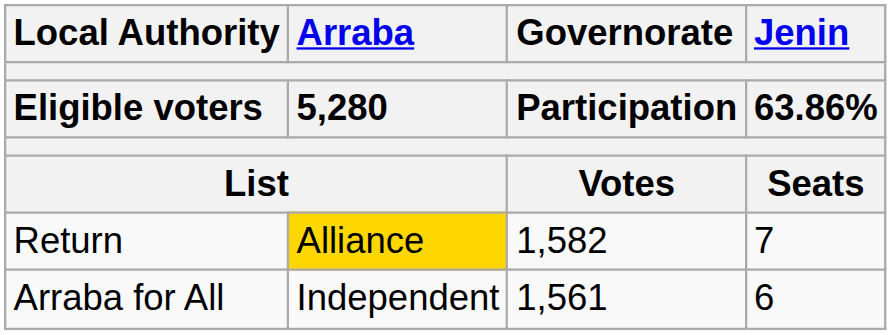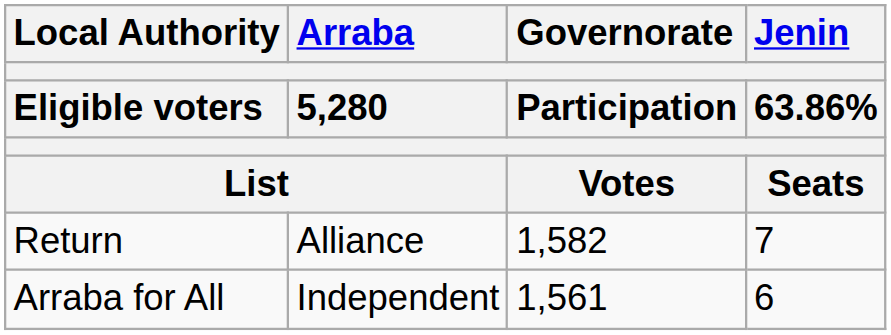Return | Arraba / 5,280 / List: gold background -> no background
